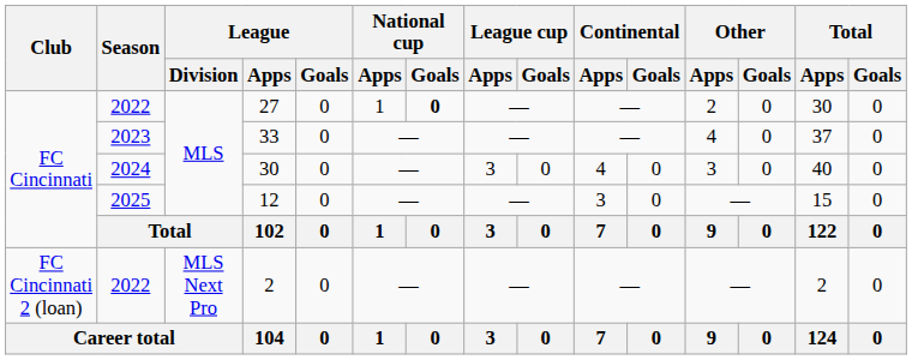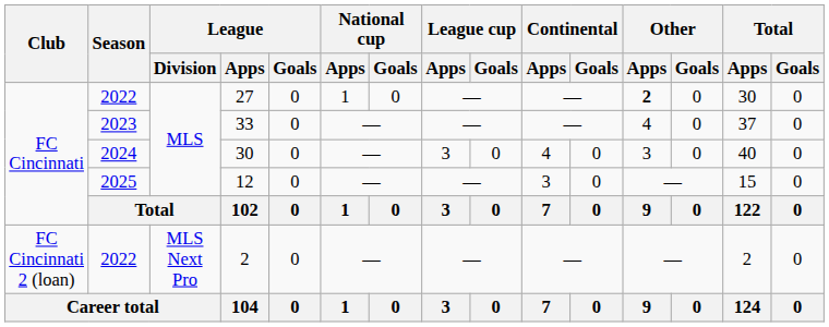27 | National cup / Goals: bold -> normal
27 | Other / Apps: normal -> bold
